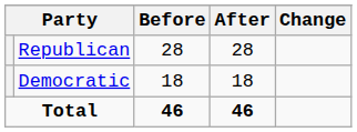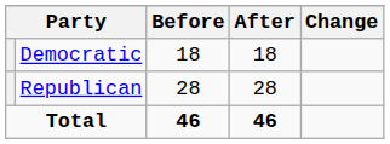rows swapped: Republican <-> Democratic
